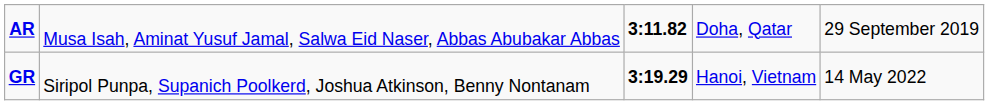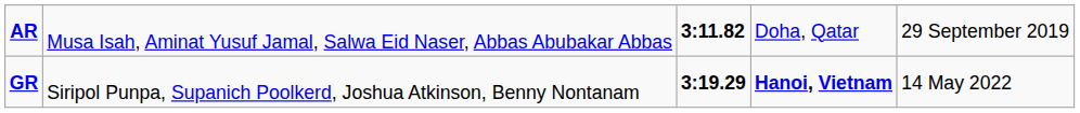GR | column 4: normal -> bold
